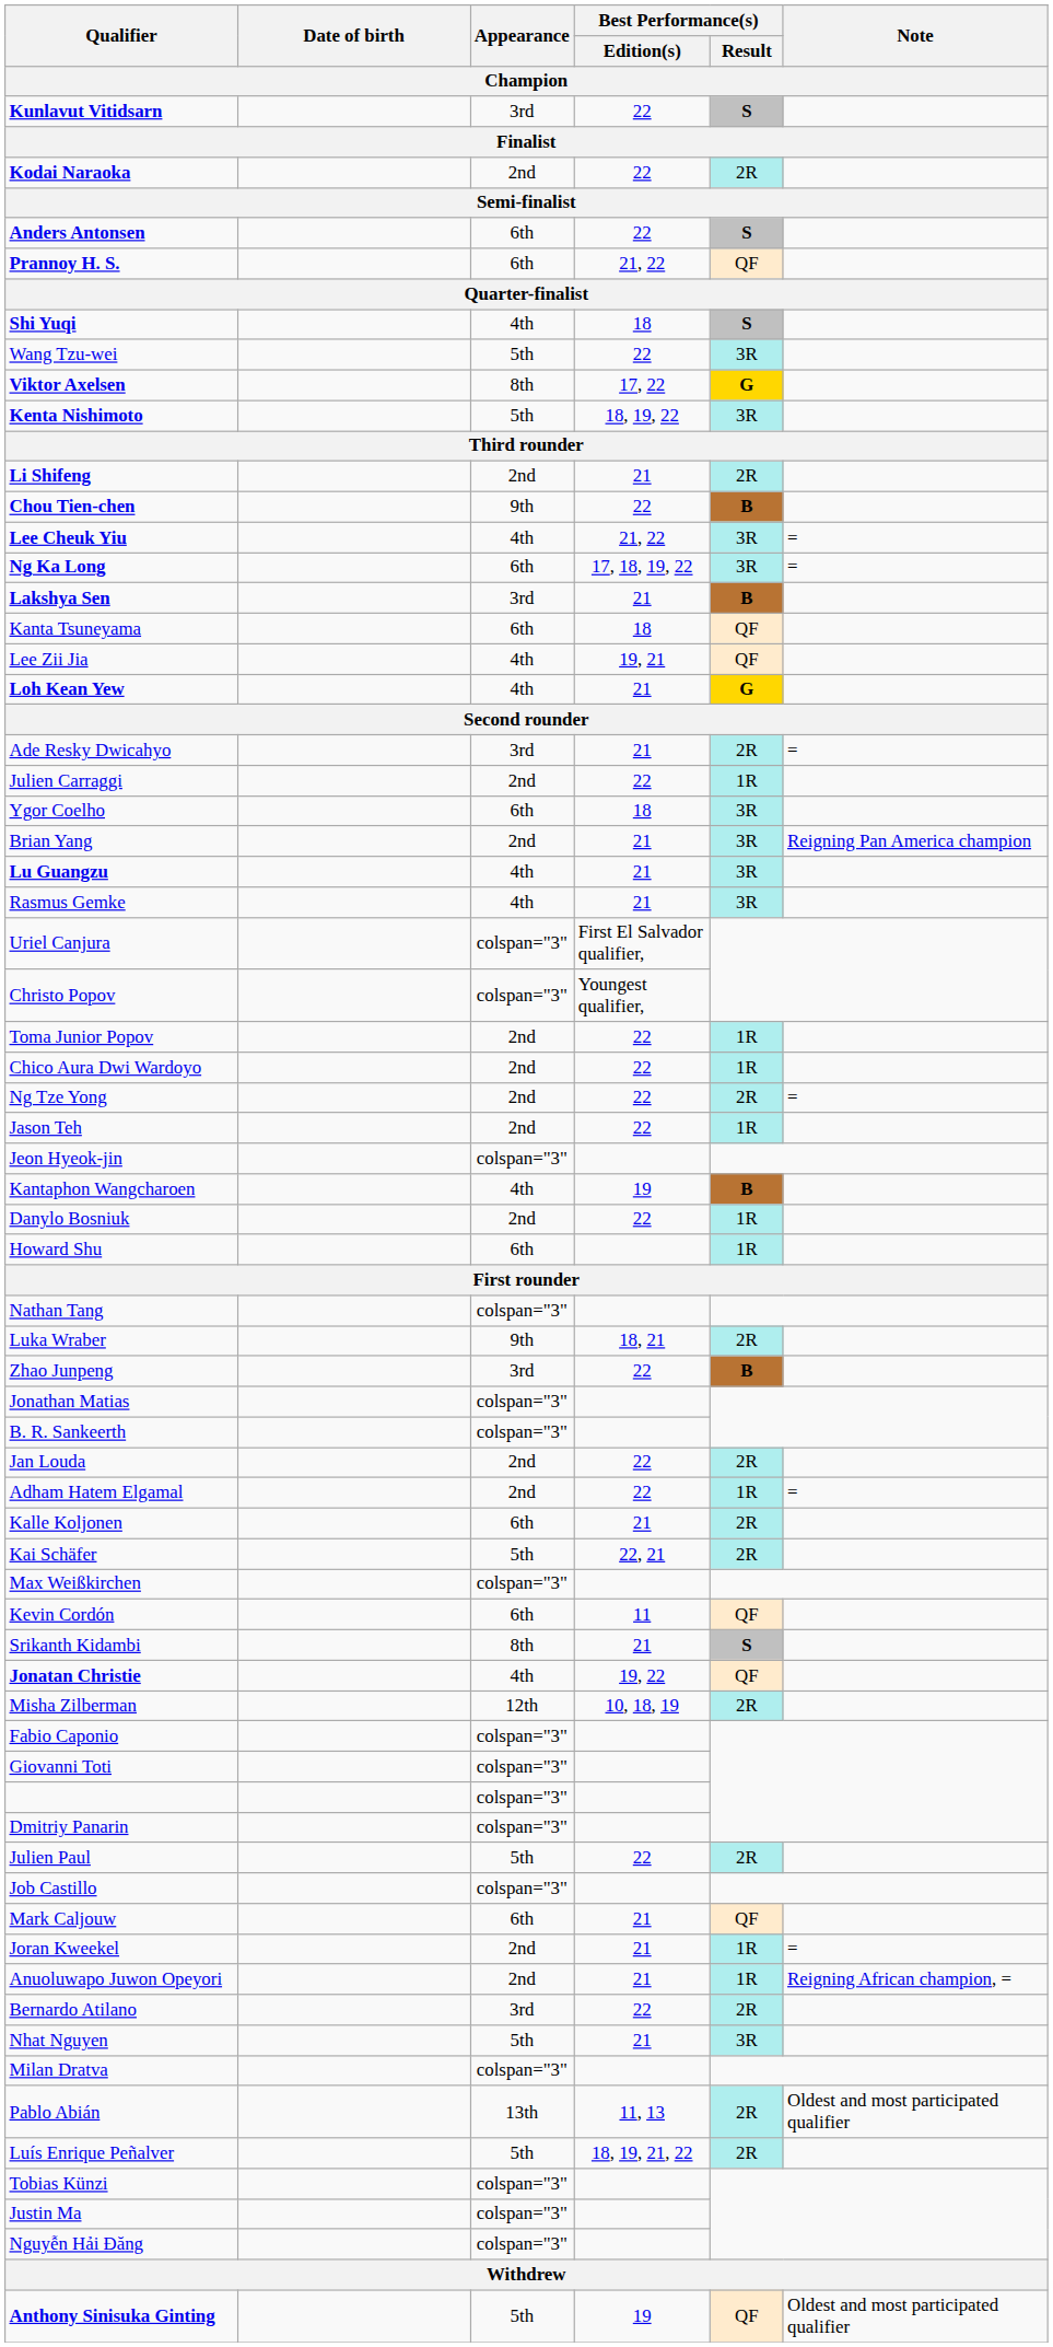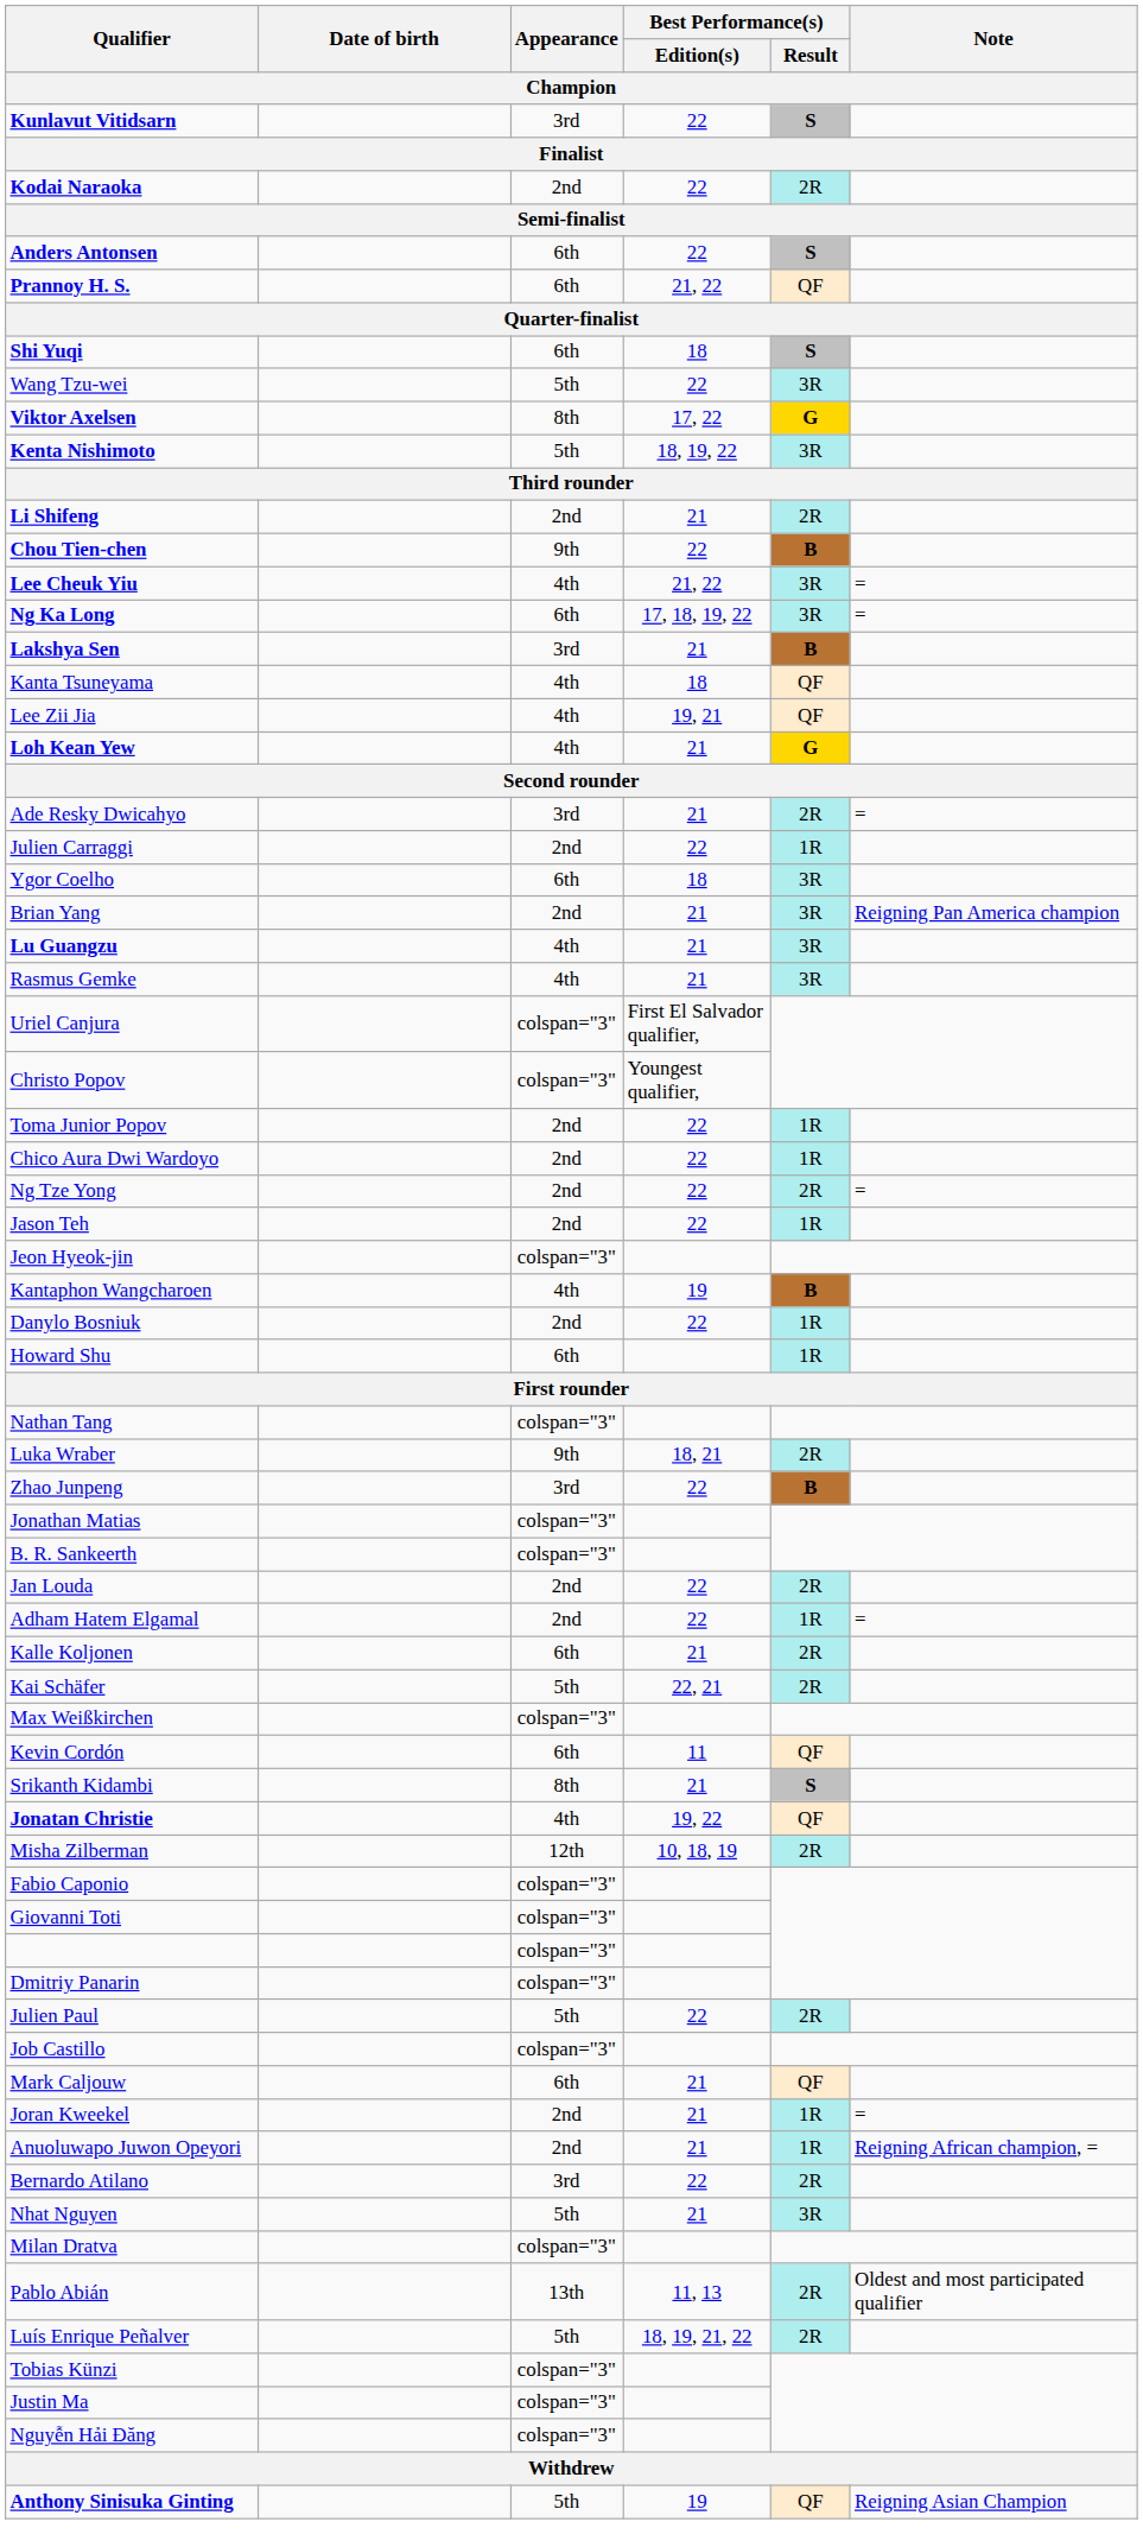Shi Yuqi | Appearance: 4th -> 6th
Kanta Tsuneyama | Appearance: 6th -> 4th
Anthony Sinisuka Ginting | Note: Oldest and most participated qualifier -> Reigning Asian Champion
